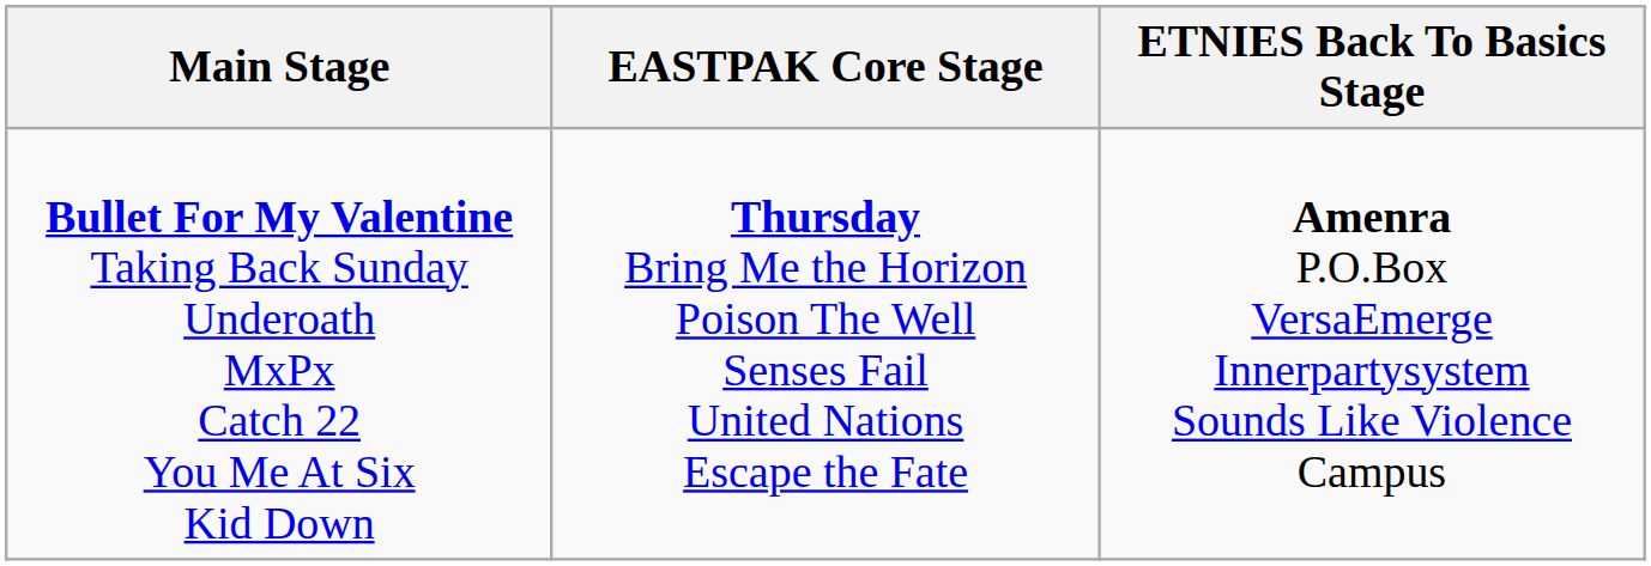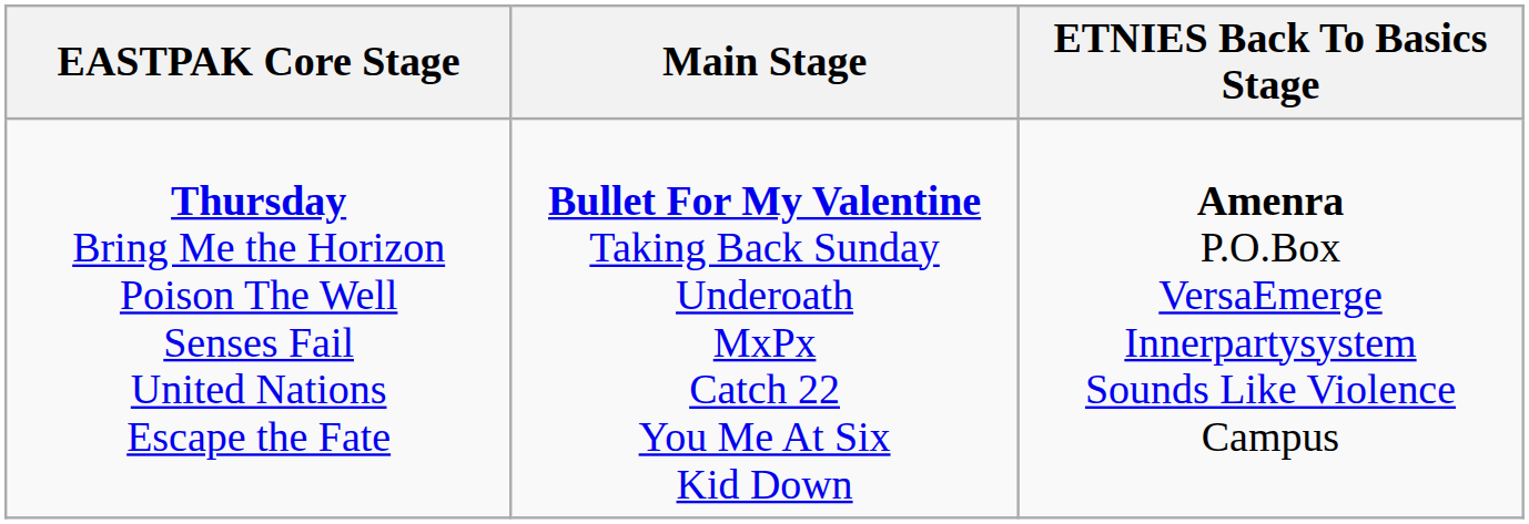columns swapped: Main Stage <-> EASTPAK Core Stage
